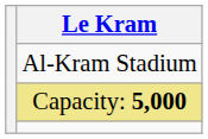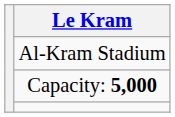Capacity: 5,000 | Le Kram: khaki background -> no background
